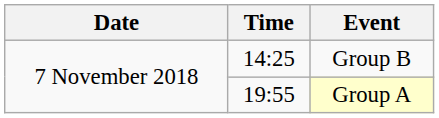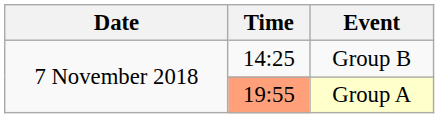Group A | Time: no background -> lightsalmon background
